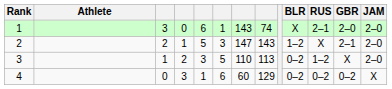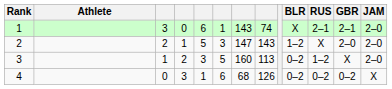row 2 | GBR: 2–0 -> 2–1
row 3 | GBR: 2–1 -> 2–0
row 4 | column 7: 110 -> 160
row 5 | column 7: 60 -> 68
row 5 | column 8: 129 -> 126
